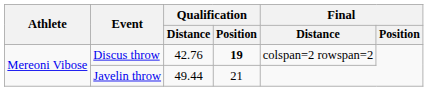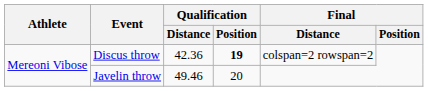Discus throw | Qualification / Distance: 42.76 -> 42.36
Javelin throw | Qualification / Distance: 49.44 -> 49.46
Javelin throw | Qualification / Position: 21 -> 20
